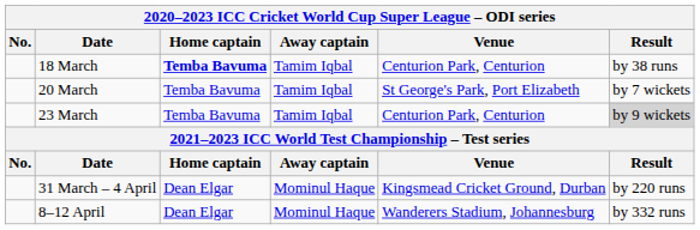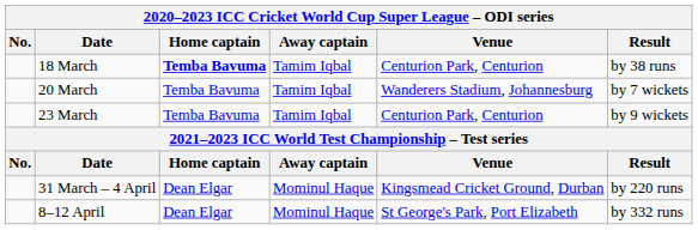20 March | Venue: St George's Park, Port Elizabeth -> Wanderers Stadium, Johannesburg
23 March | Result: lightgrey background -> no background
8–12 April | Venue: Wanderers Stadium, Johannesburg -> St George's Park, Port Elizabeth
